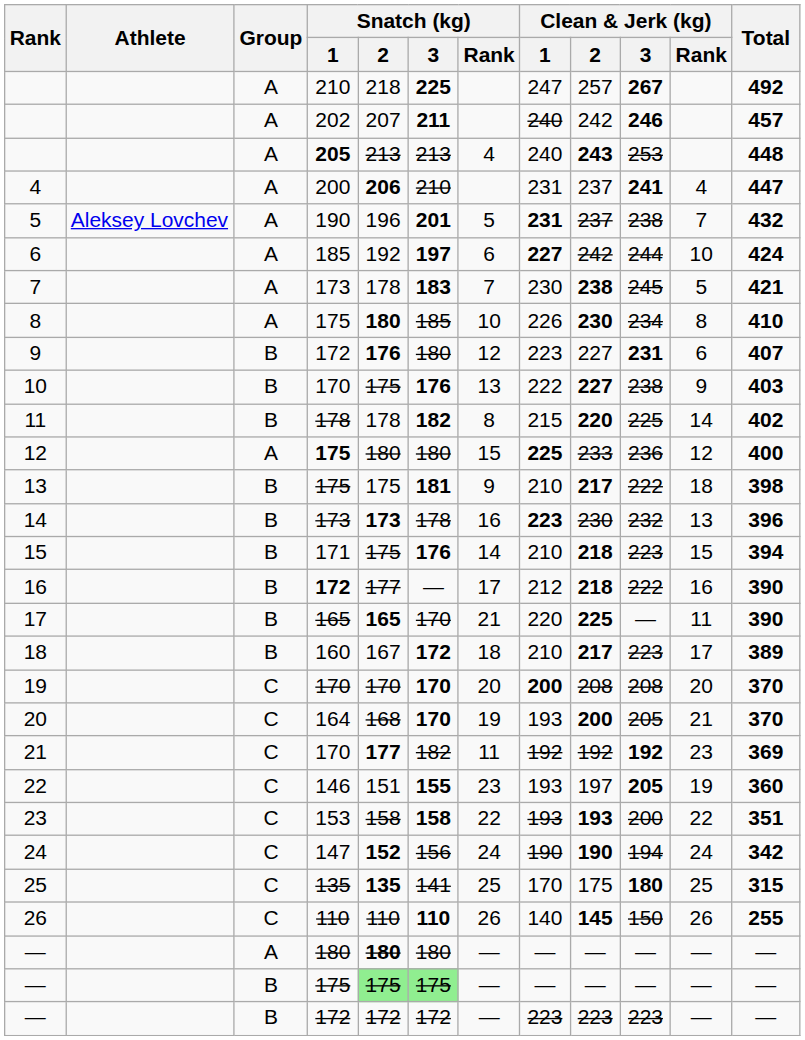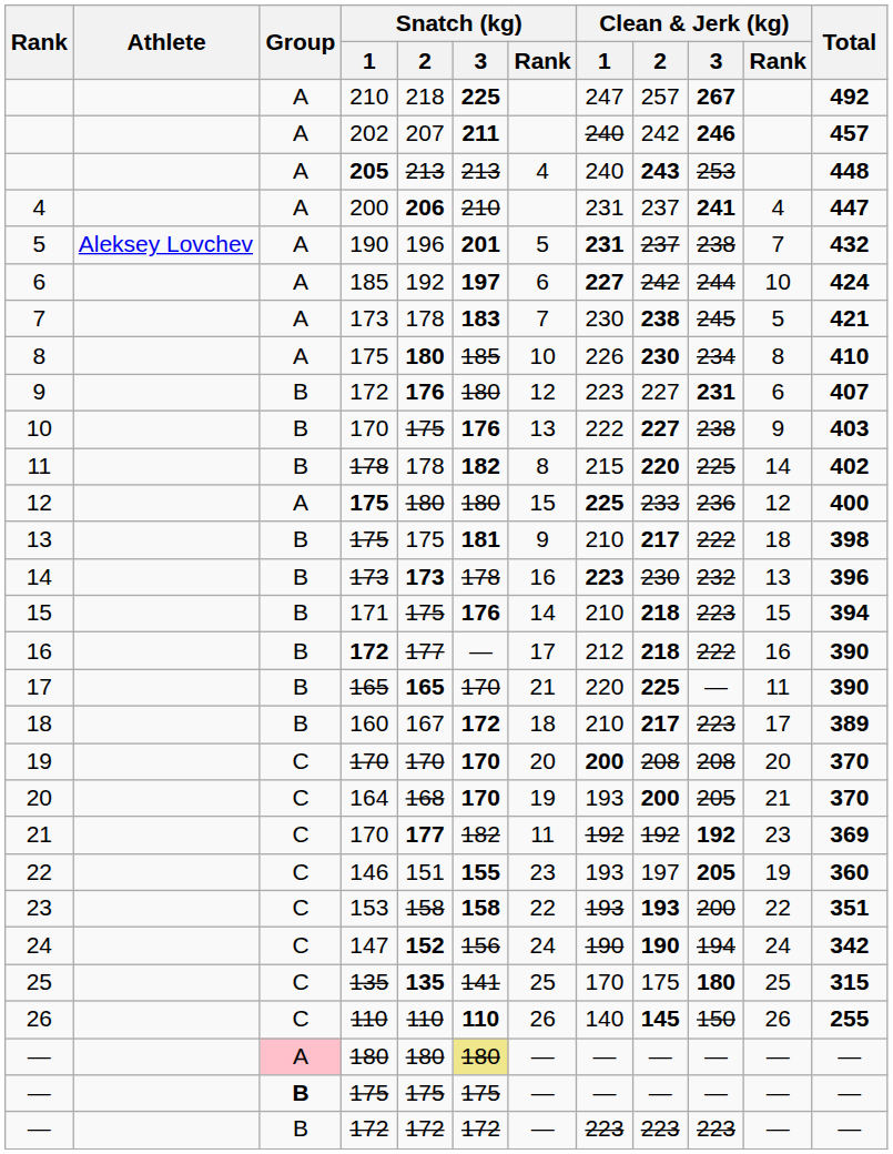— / 180 | Group: no background -> pink background
— / 180 | Snatch (kg) / 2: bold -> normal
— / 180 | Snatch (kg) / 3: no background -> khaki background
— / 175 | Group: normal -> bold
— / 175 | Snatch (kg) / 2: lightgreen background -> no background
— / 175 | Snatch (kg) / 3: lightgreen background -> no background
